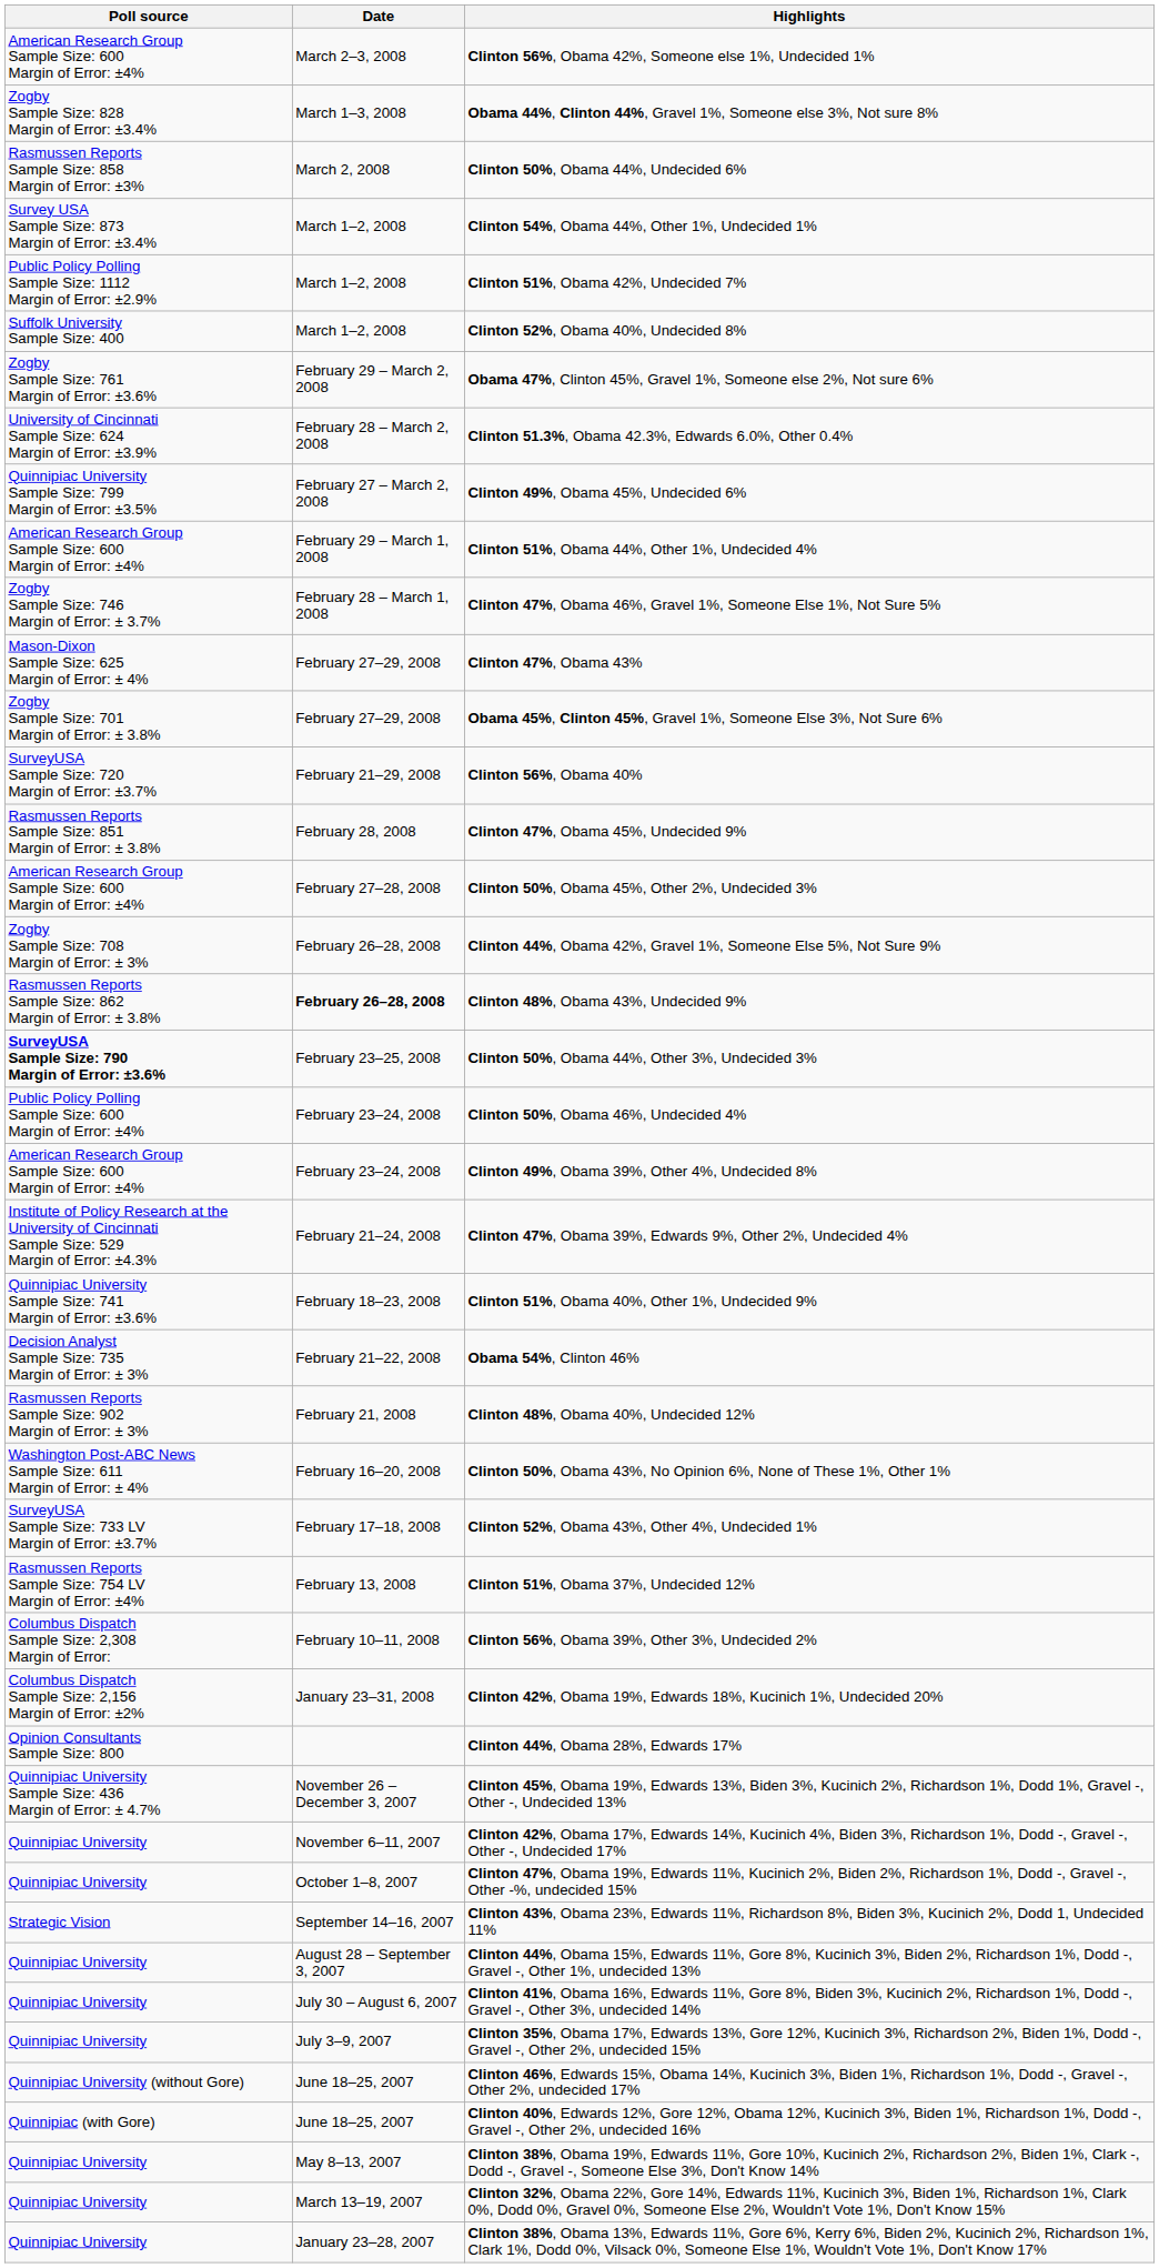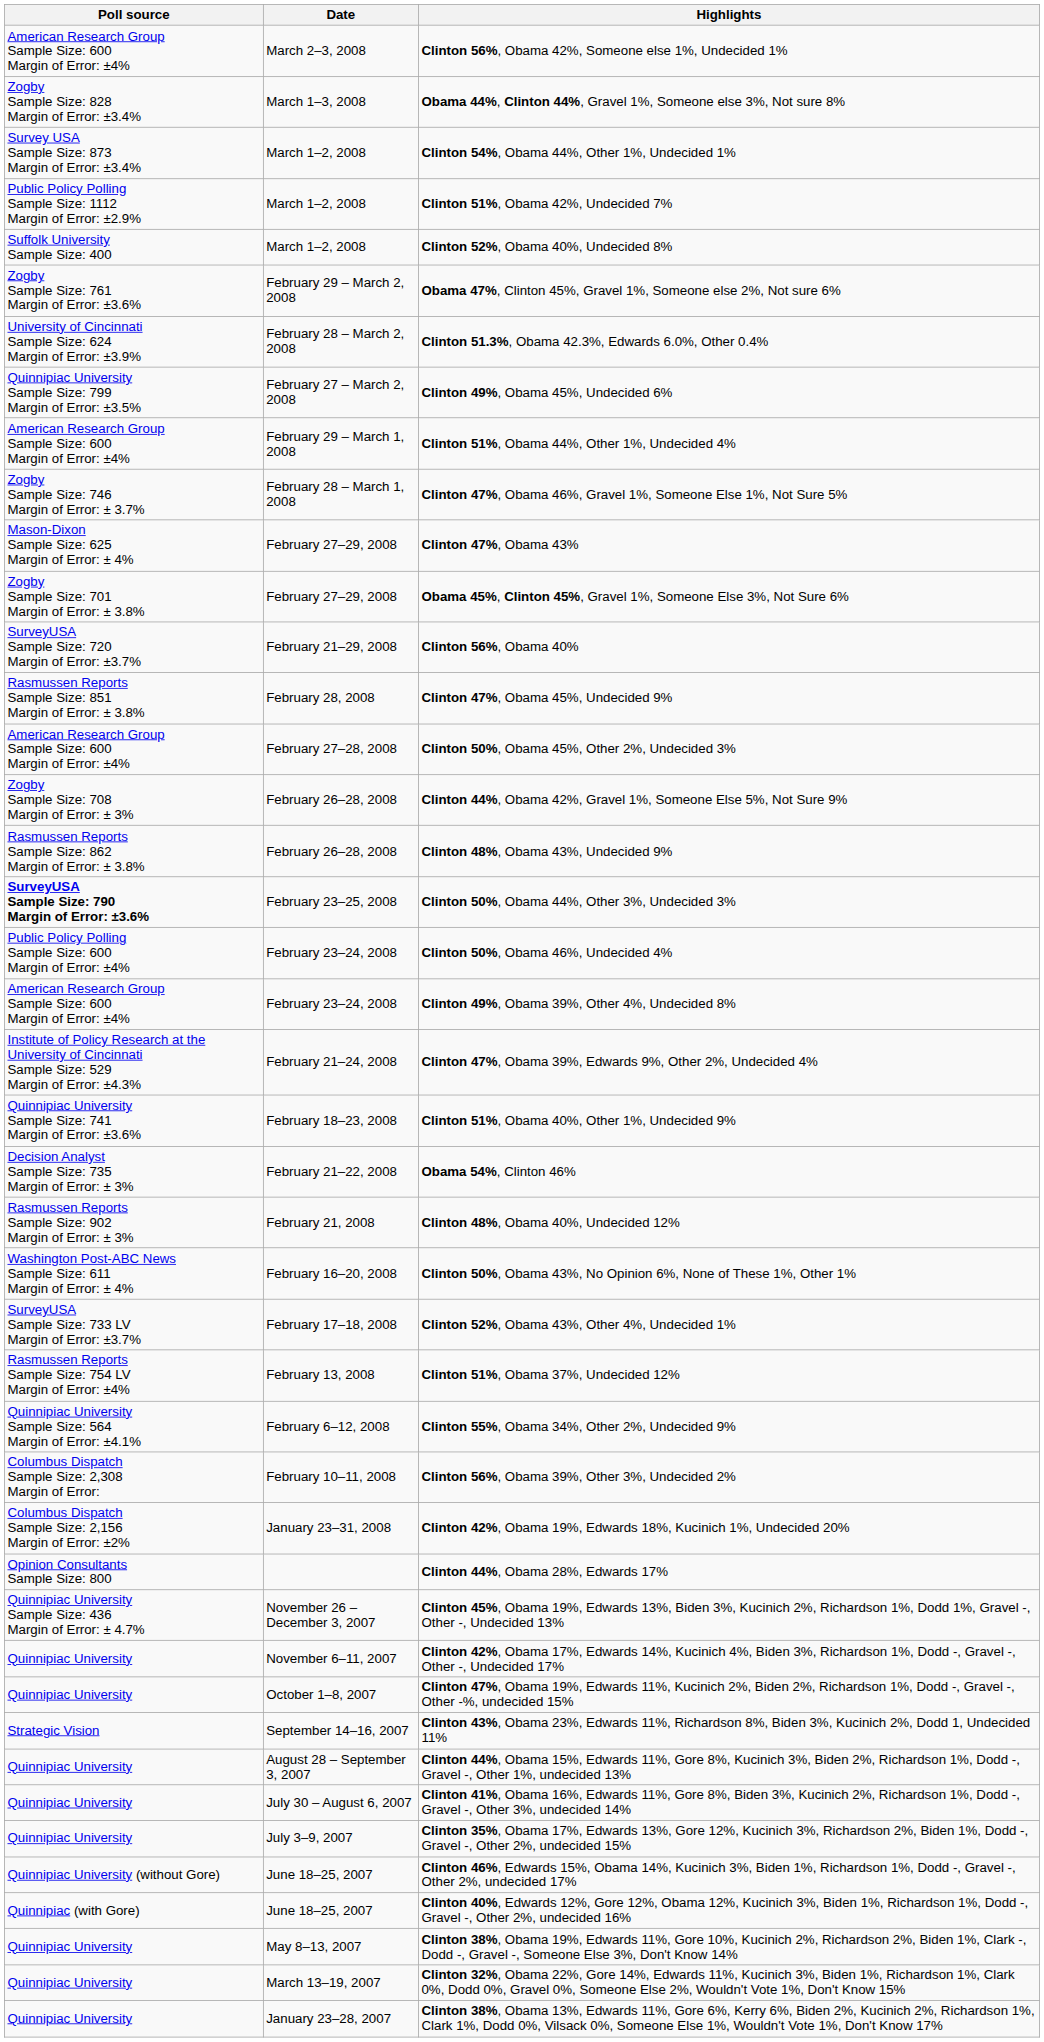- row: Rasmussen Reports Sample Size: 858 Margin of Error: ±3% | March 2, 2008 | Clinton 50%, Obama 44%, Undecided 6%
Clinton 48%, Obama 43%, Undecided 9% | Date: bold -> normal
+ row: Quinnipiac University Sample Size: 564 Margin of Error: ±4.1% | February 6–12, 2008 | Clinton 55%, Obama 34%, Other 2%, Undecided 9%
